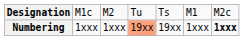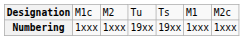Numbering | column 4: lightsalmon background -> no background
Numbering | column 7: bold -> normal
